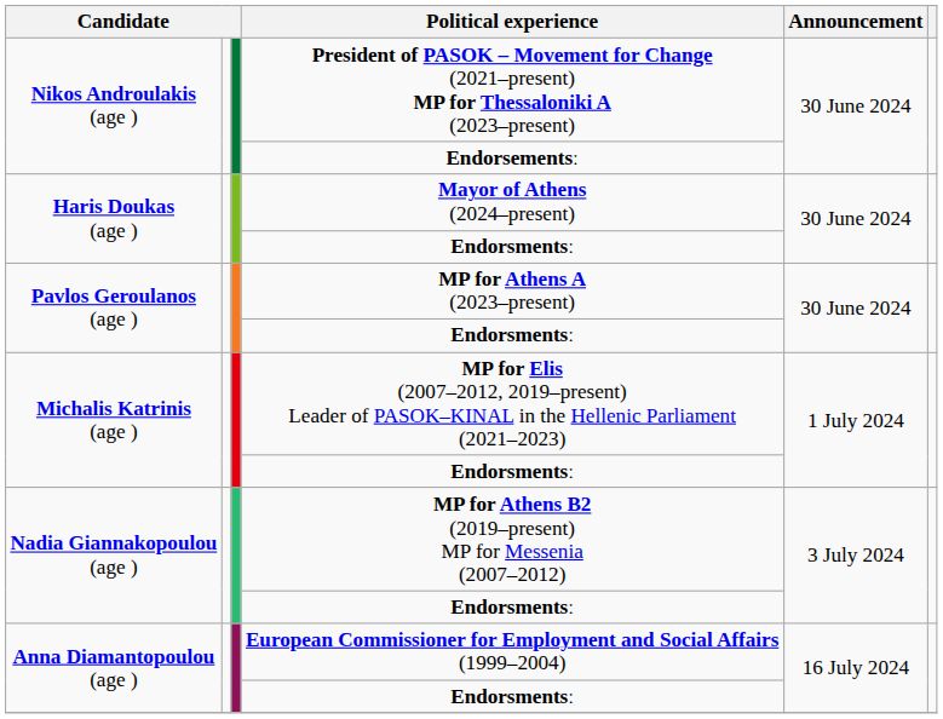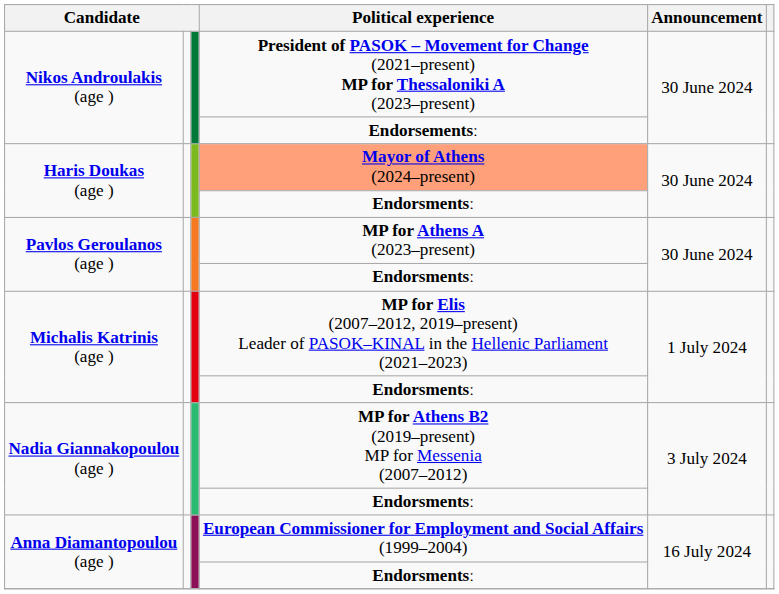Mayor of Athens (2024–present) | Political experience: no background -> lightsalmon background
